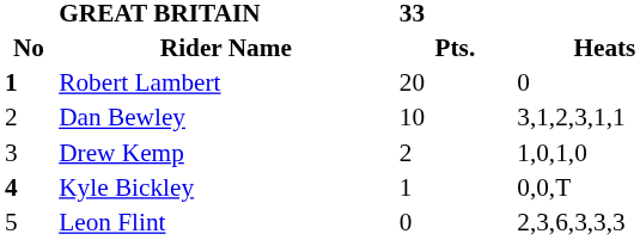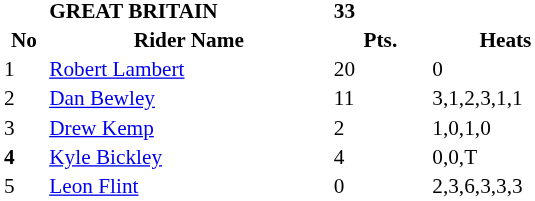Robert Lambert | No: bold -> normal
Dan Bewley | 33 / Pts.: 10 -> 11
Kyle Bickley | 33 / Pts.: 1 -> 4
